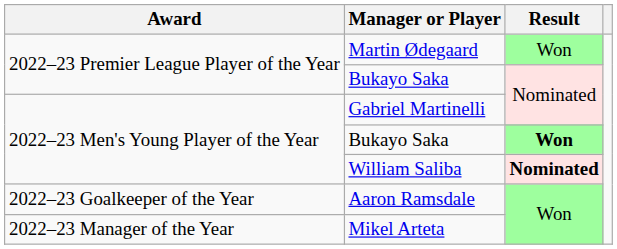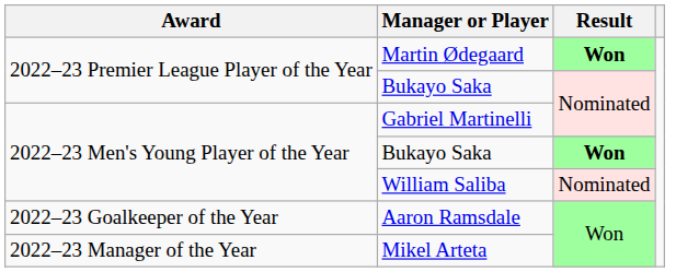Martin Ødegaard | Result: normal -> bold
William Saliba | Result: bold -> normal
